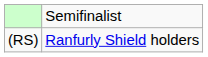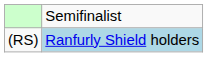(RS) | column 2: no background -> lightblue background
